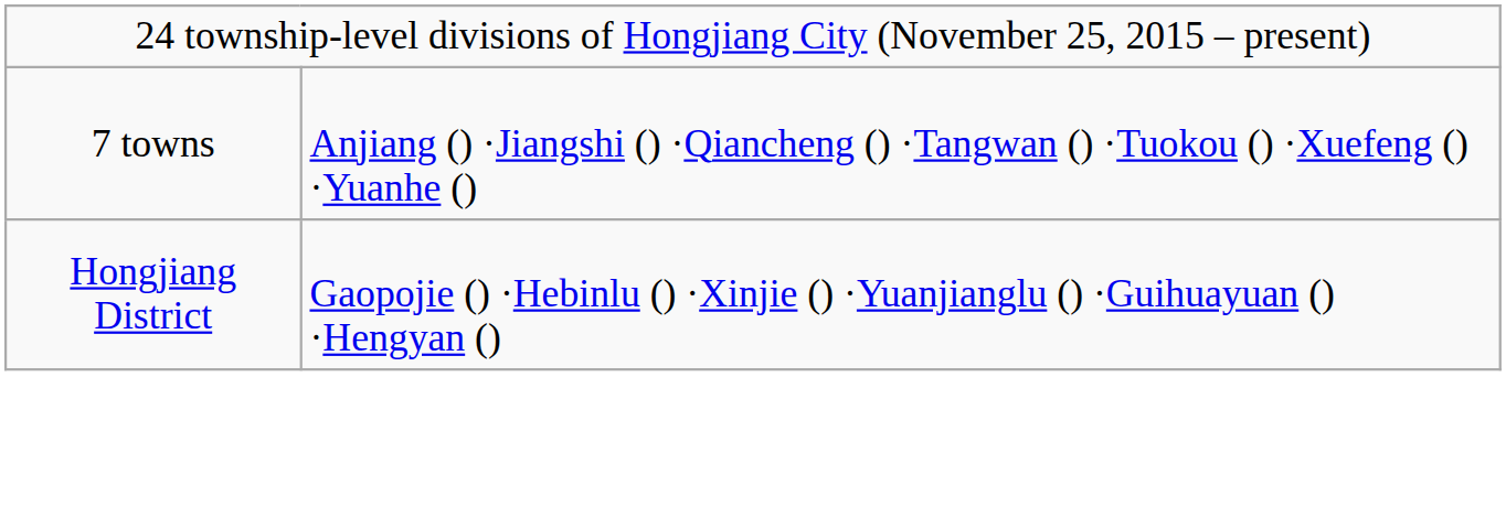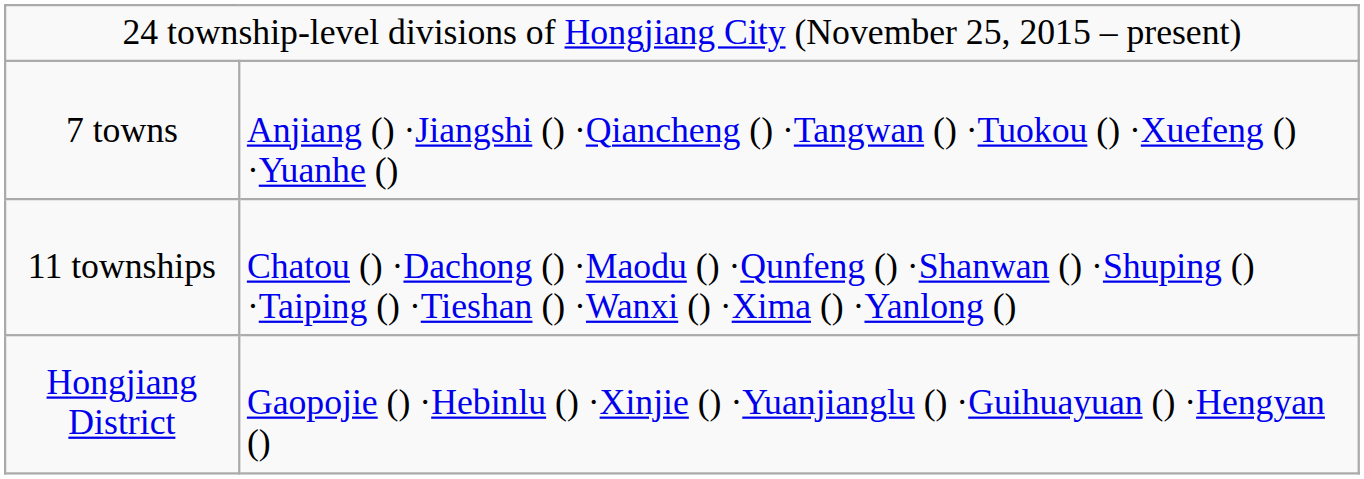+ row: 11 townships | Chatou () ·Dachong () ·Maodu () ·Qunfeng () ·Shanwan () ·Shuping () ·Taiping () ·Tieshan () ·Wanxi () ·Xima () ·Yanlong ()
